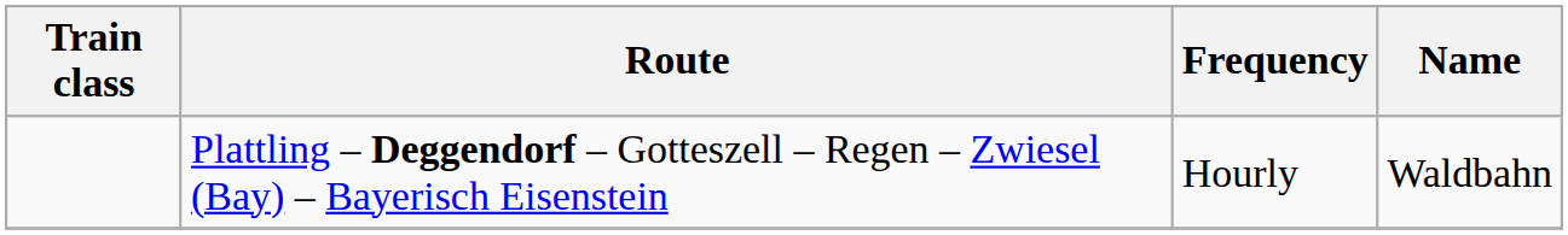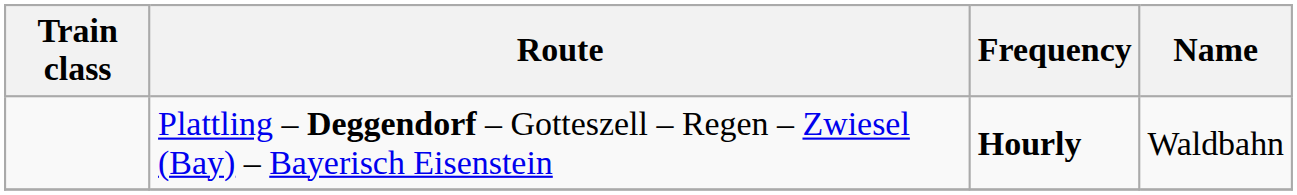row 2 | Frequency: normal -> bold
